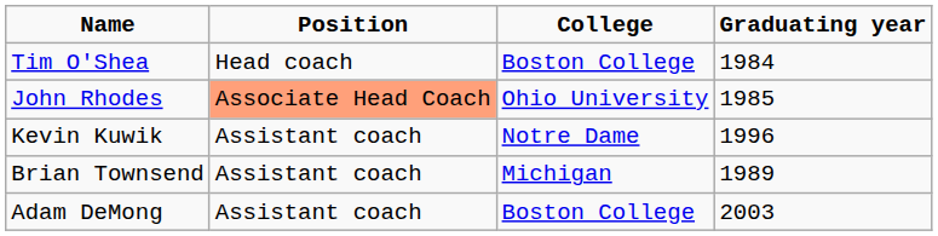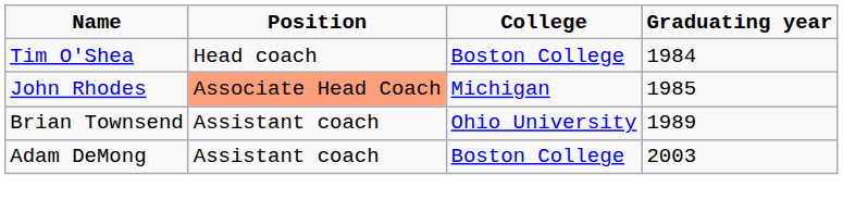John Rhodes | column 3: Ohio University -> Michigan
- row: Kevin Kuwik | Assistant coach | Notre Dame | 1996
Brian Townsend | column 3: Michigan -> Ohio University
